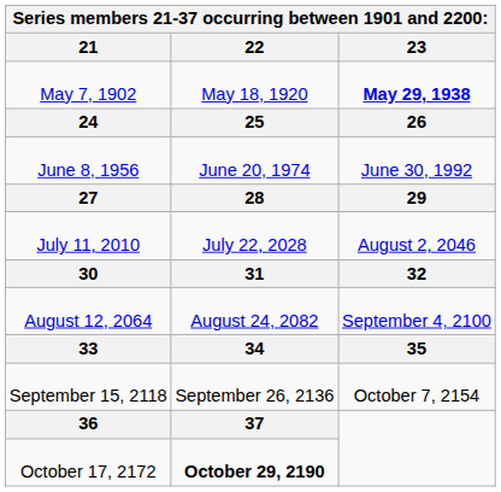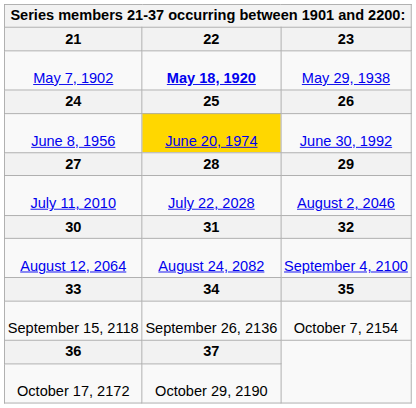May 7, 1902 | 22: normal -> bold
May 7, 1902 | 23: bold -> normal
June 8, 1956 | 22: no background -> gold background
October 17, 2172 | 22: bold -> normal
